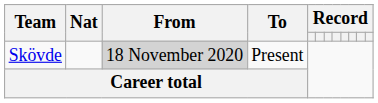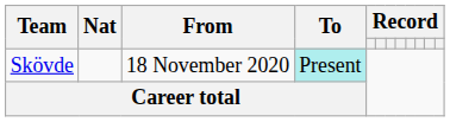Skövde | From: lightgrey background -> no background
Skövde | To: no background -> paleturquoise background
